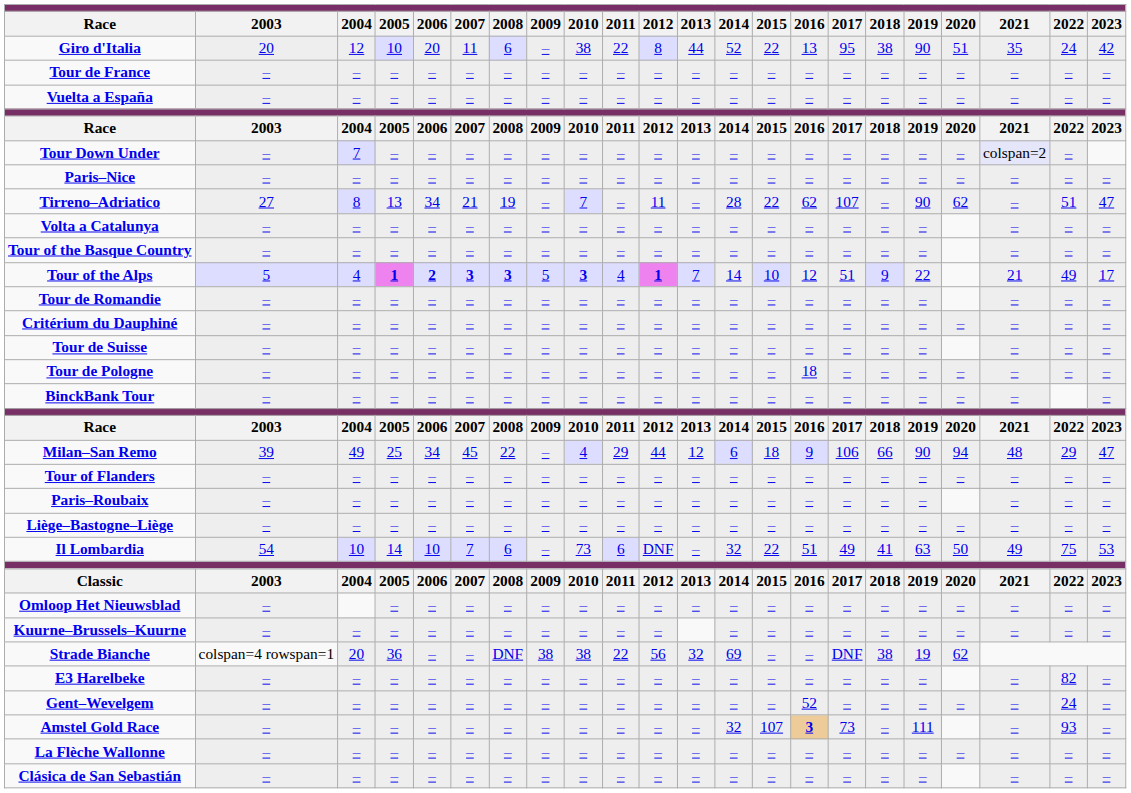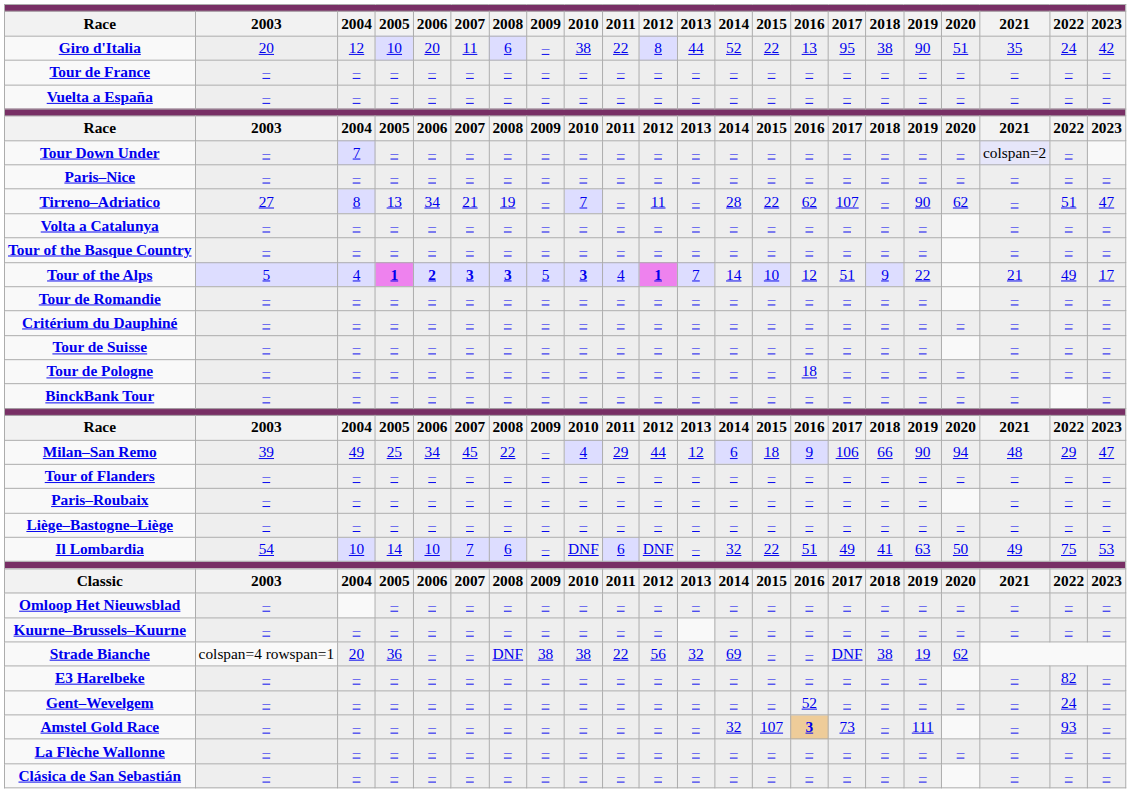Il Lombardia | column 9: 73 -> DNF
